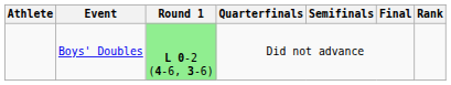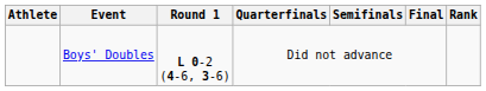Boys' Doubles | Round 1: lightgreen background -> no background
